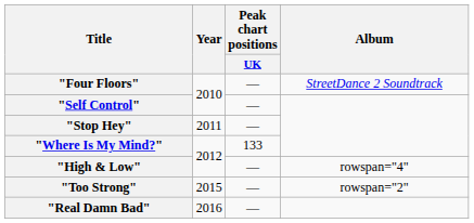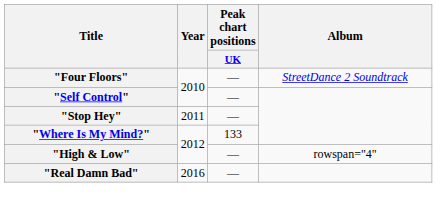- row: "Too Strong" | 2015 | — | rowspan="2"
